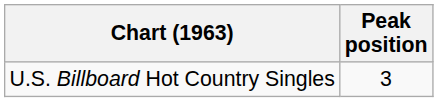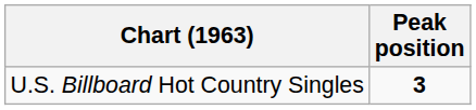U.S. Billboard Hot Country Singles | Peak position: normal -> bold
